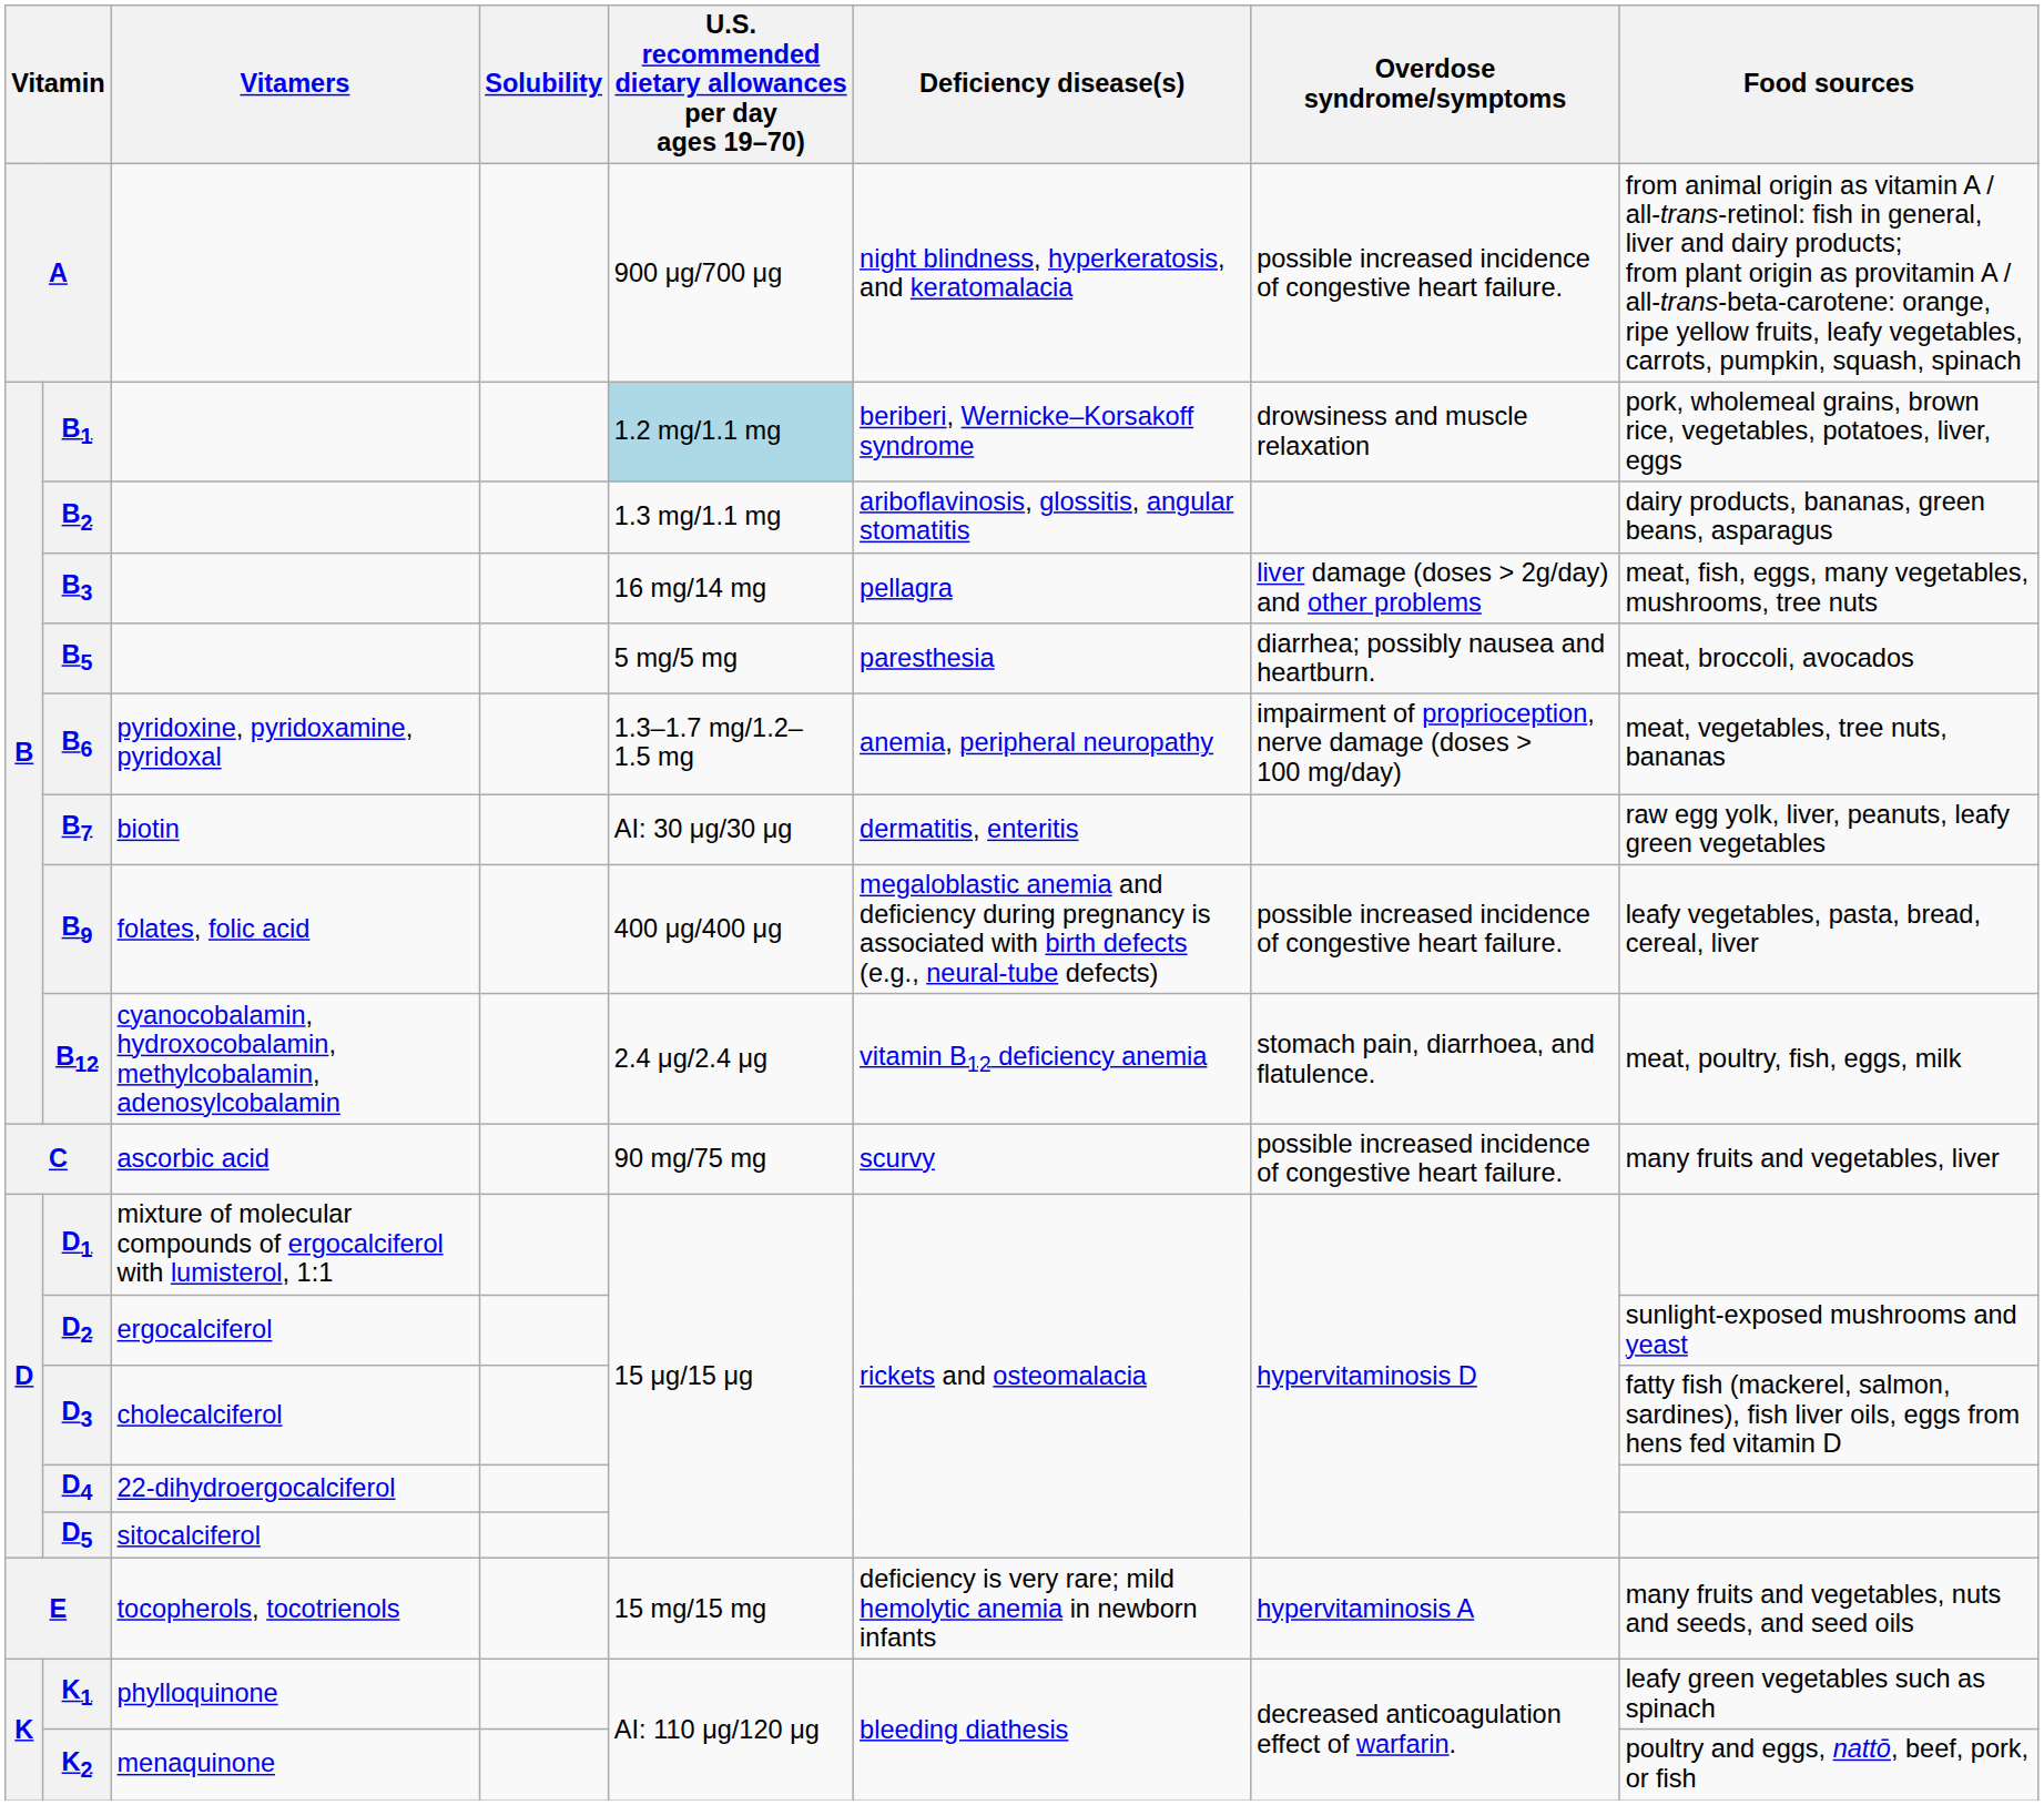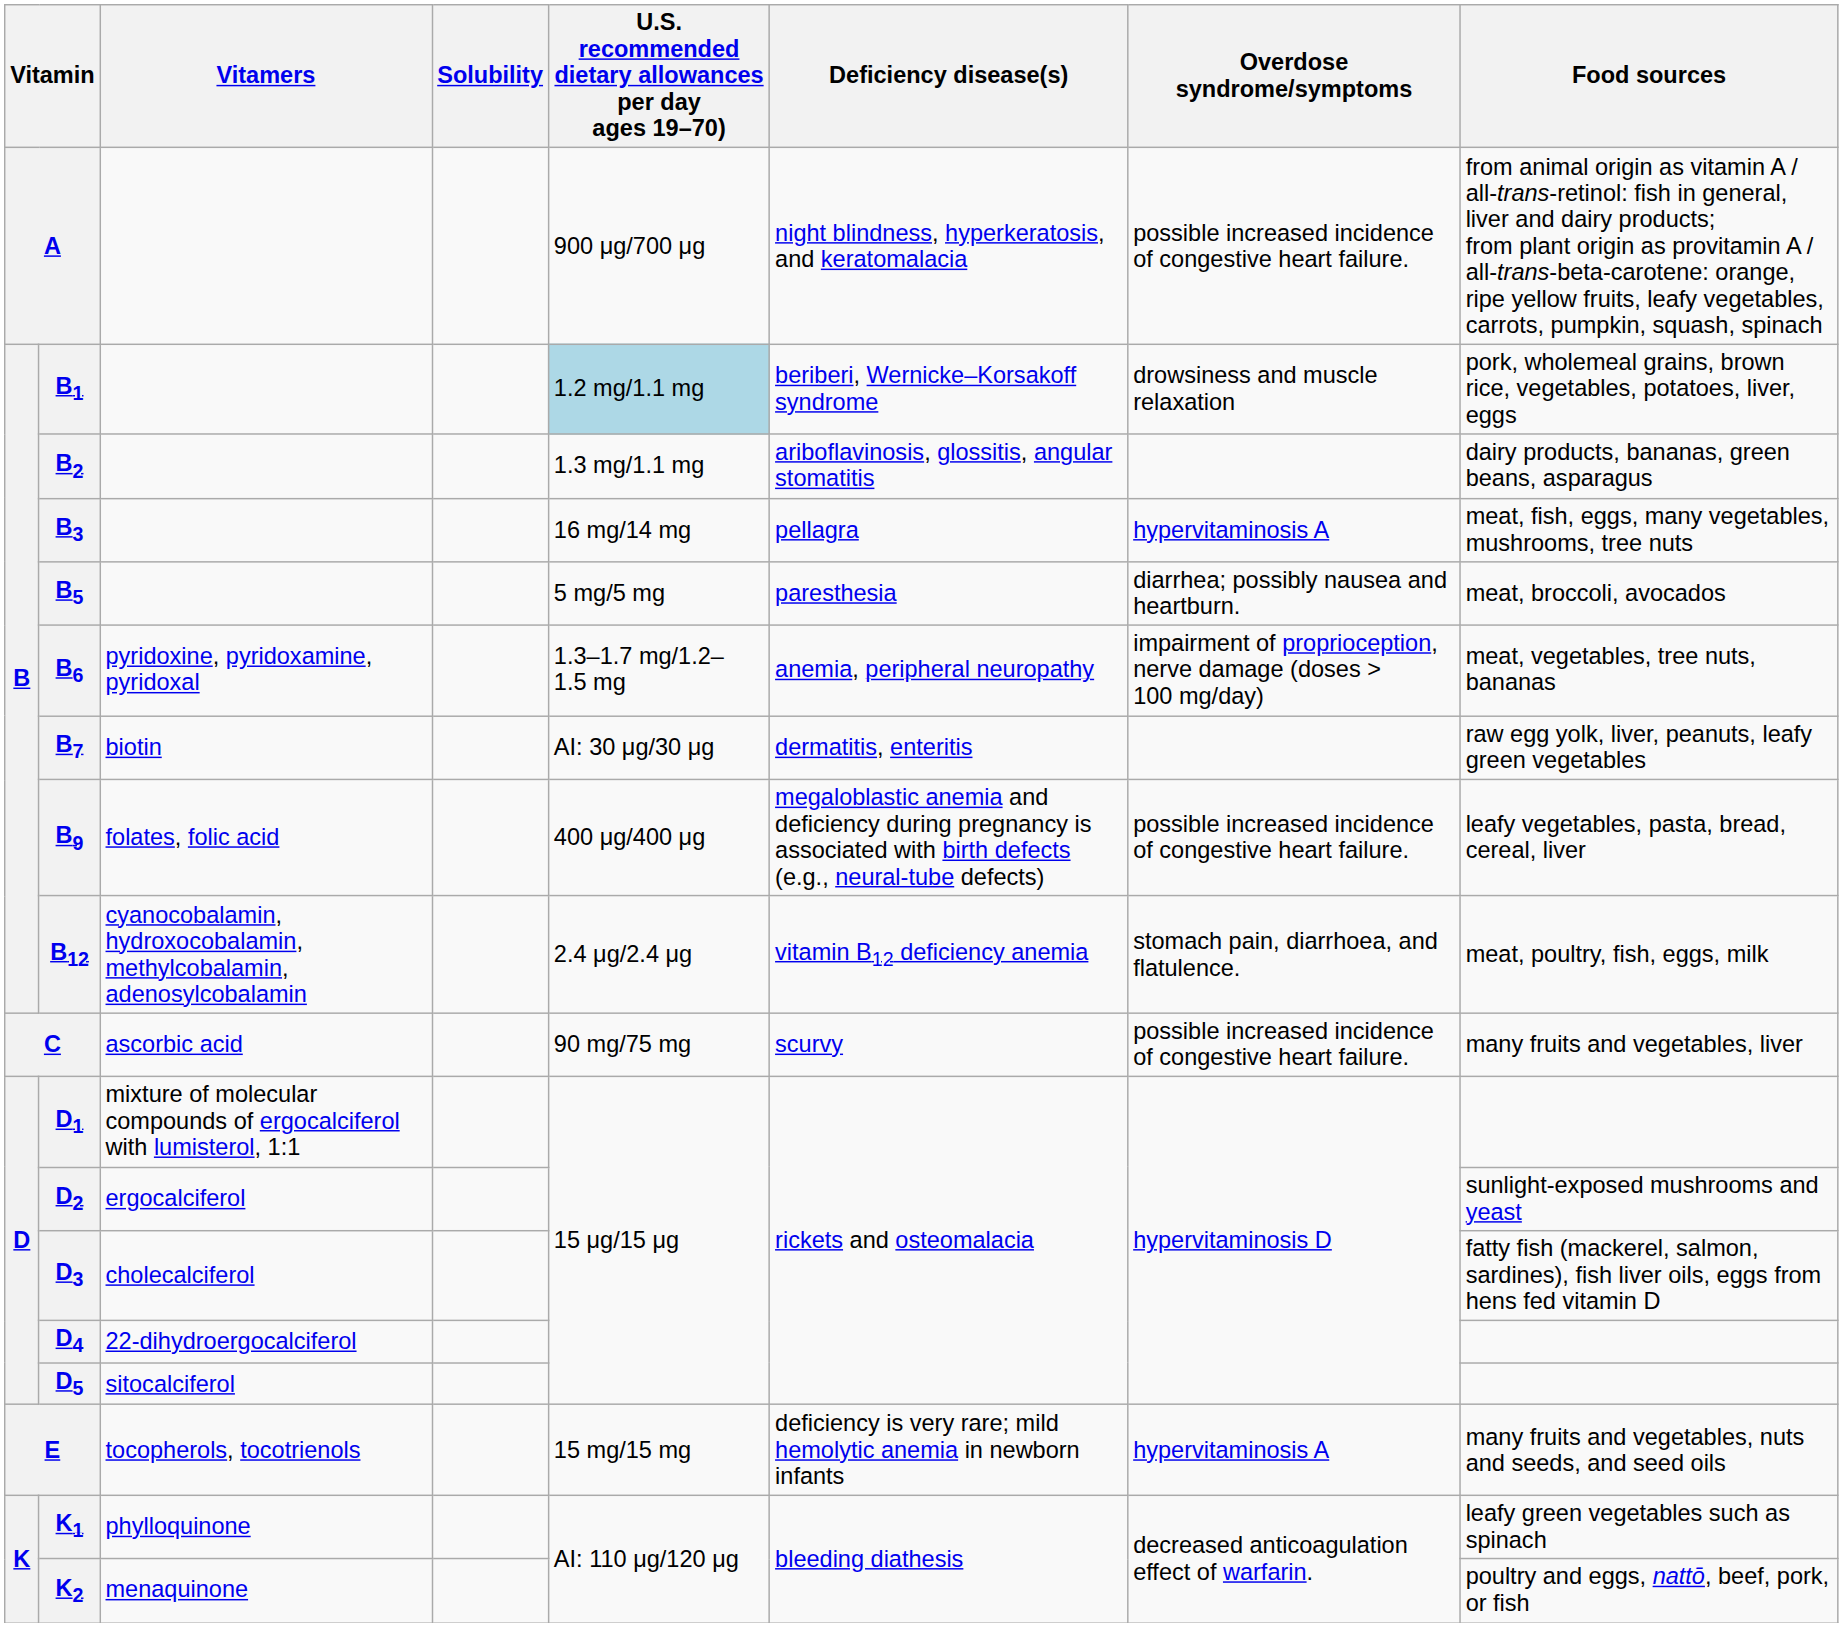B3 | Overdose syndrome/symptoms: liver damage (doses > 2g/day) and other problems -> hypervitaminosis A
